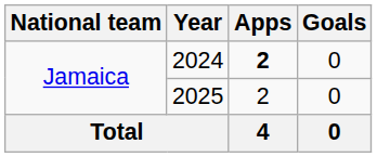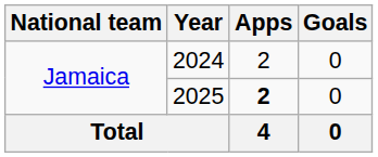2024 | Apps: bold -> normal
2025 | Apps: normal -> bold
